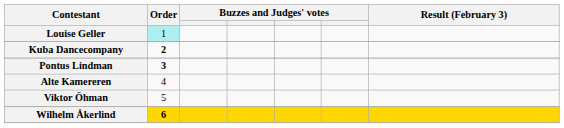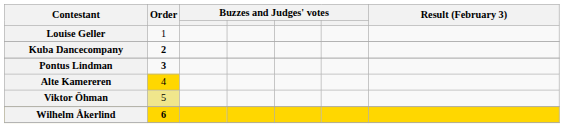Louise Geller | Order: paleturquoise background -> no background
Alte Kamereren | Order: no background -> gold background
Viktor Öhman | Order: no background -> khaki background
